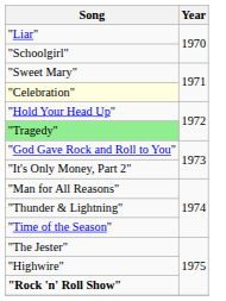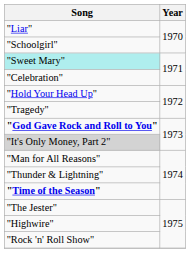"Sweet Mary" | Song: no background -> paleturquoise background
"Celebration" | Song: lightyellow background -> no background
"Tragedy" | Song: lightgreen background -> no background
"God Gave Rock and Roll to You" | Song: normal -> bold
"It's Only Money, Part 2" | Song: no background -> lightgrey background
"Time of the Season" | Song: normal -> bold
"Rock 'n' Roll Show" | Song: bold -> normal
